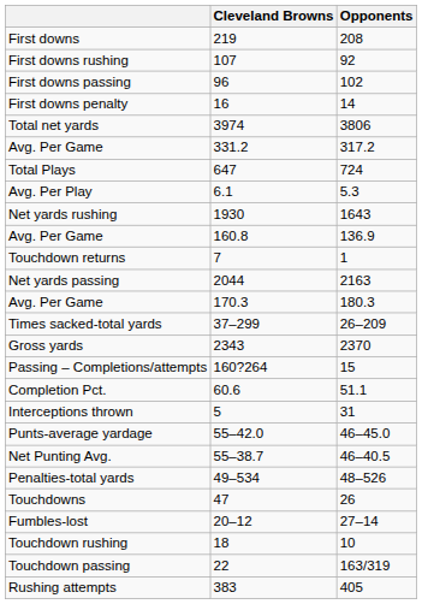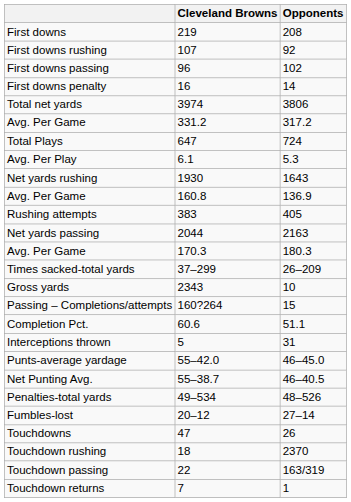rows swapped: Rushing attempts <-> Touchdown returns
Gross yards | Opponents: 2370 -> 10
rows swapped: Fumbles-lost <-> Touchdowns
Touchdown rushing | Opponents: 10 -> 2370
